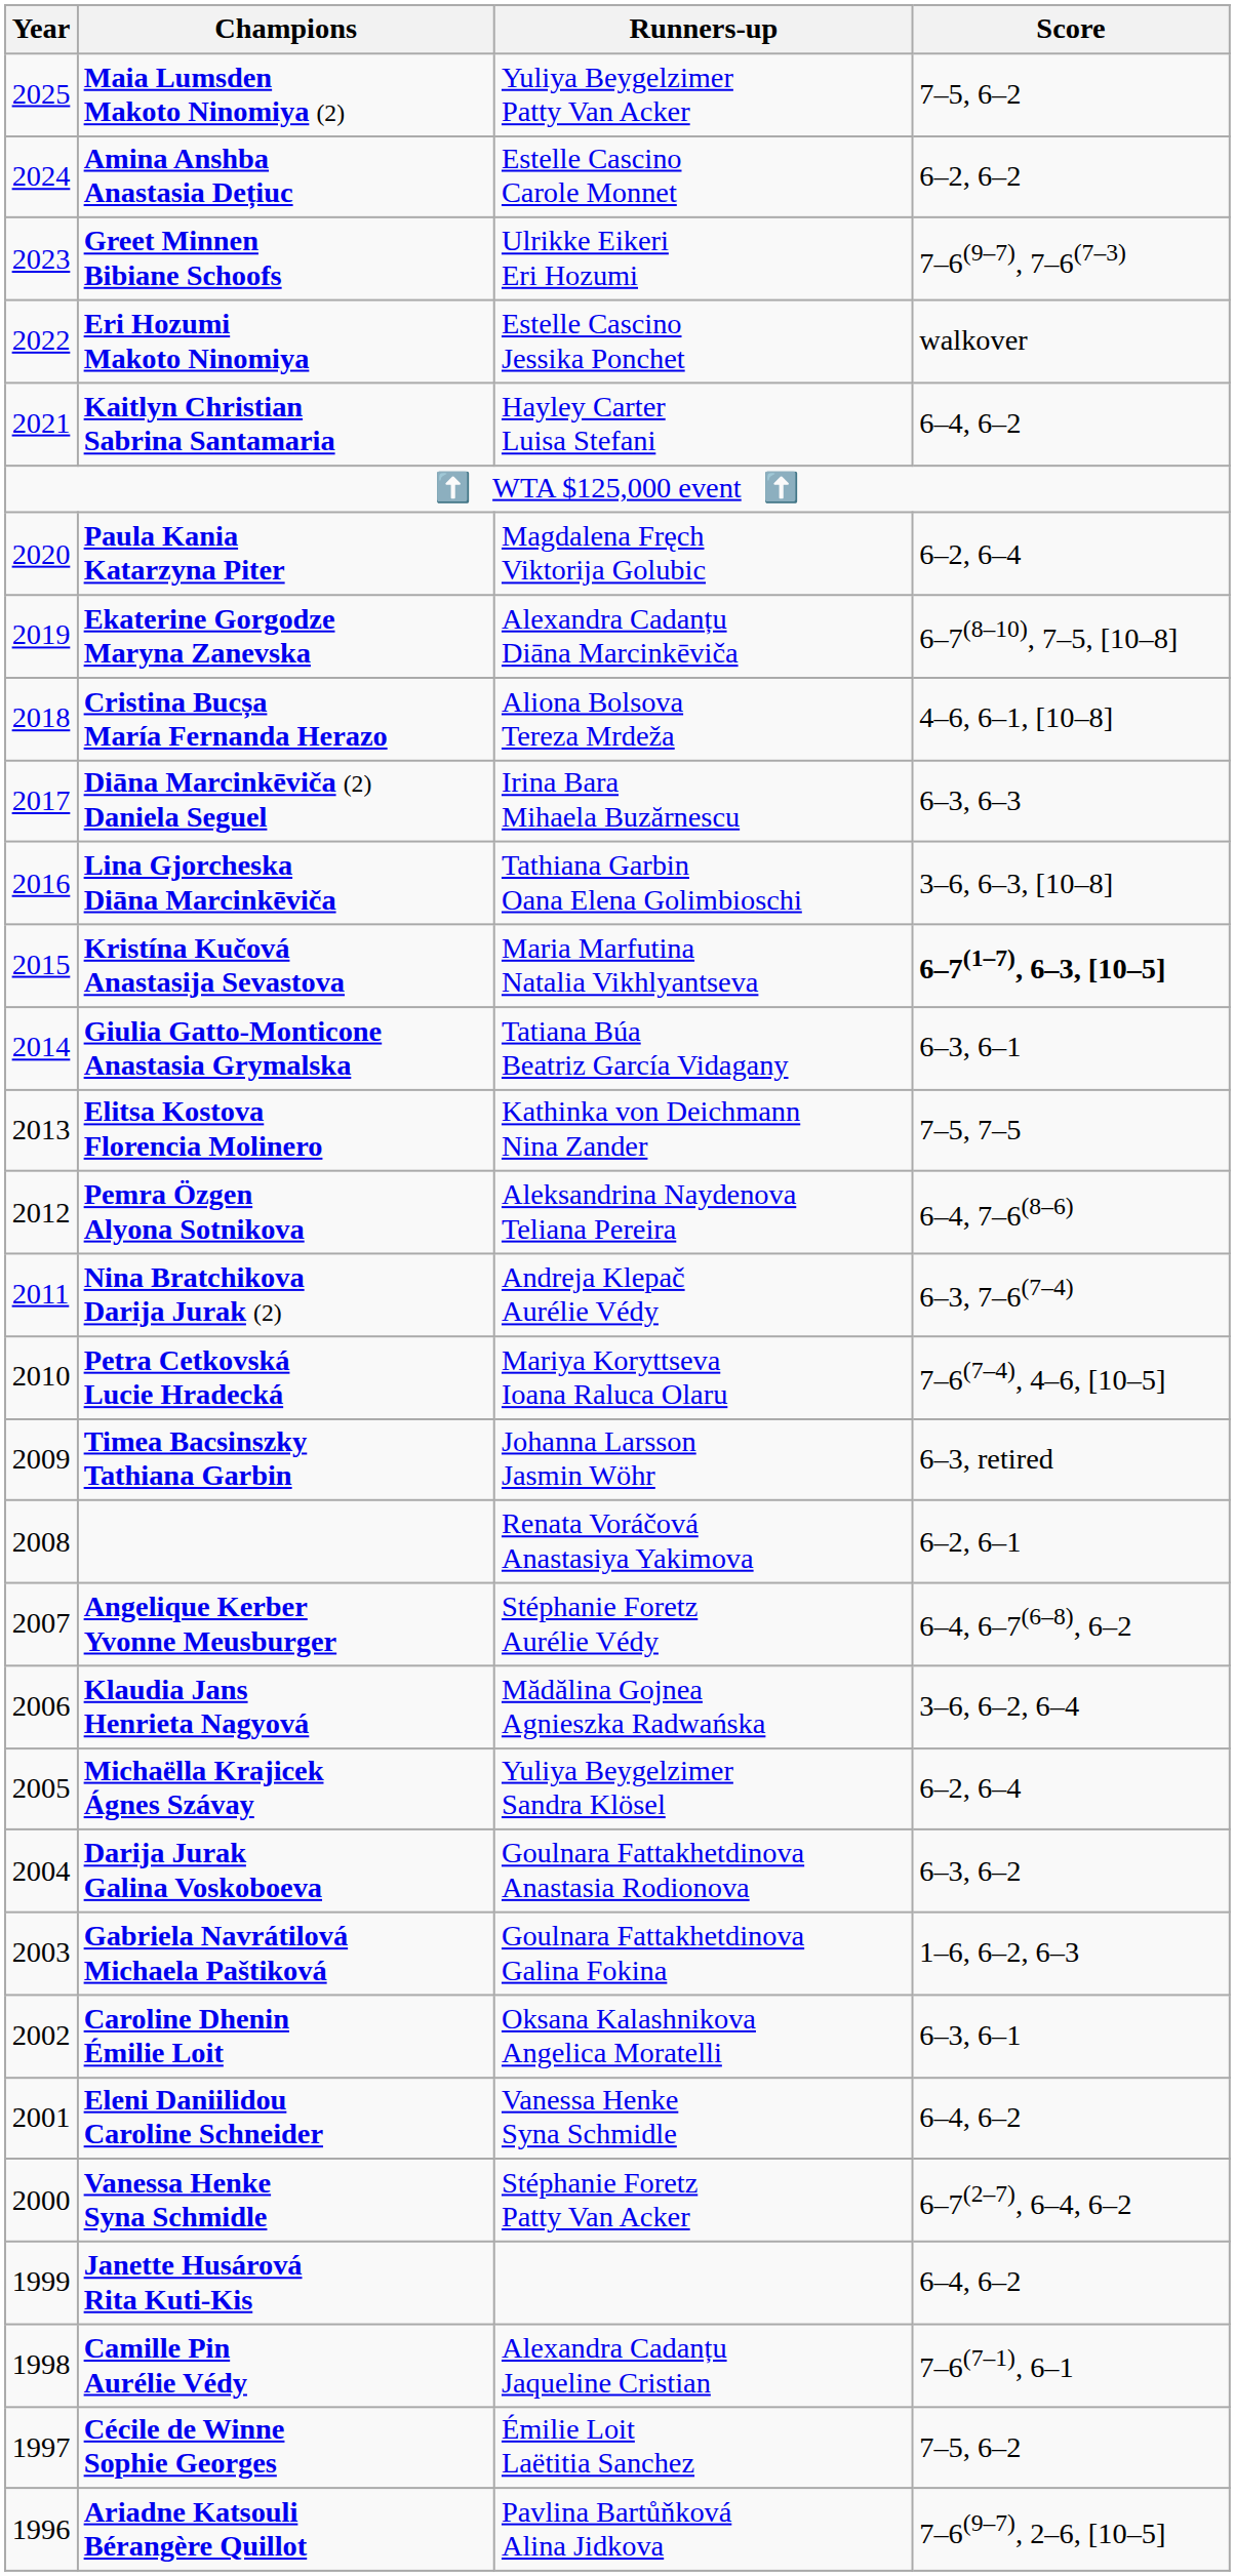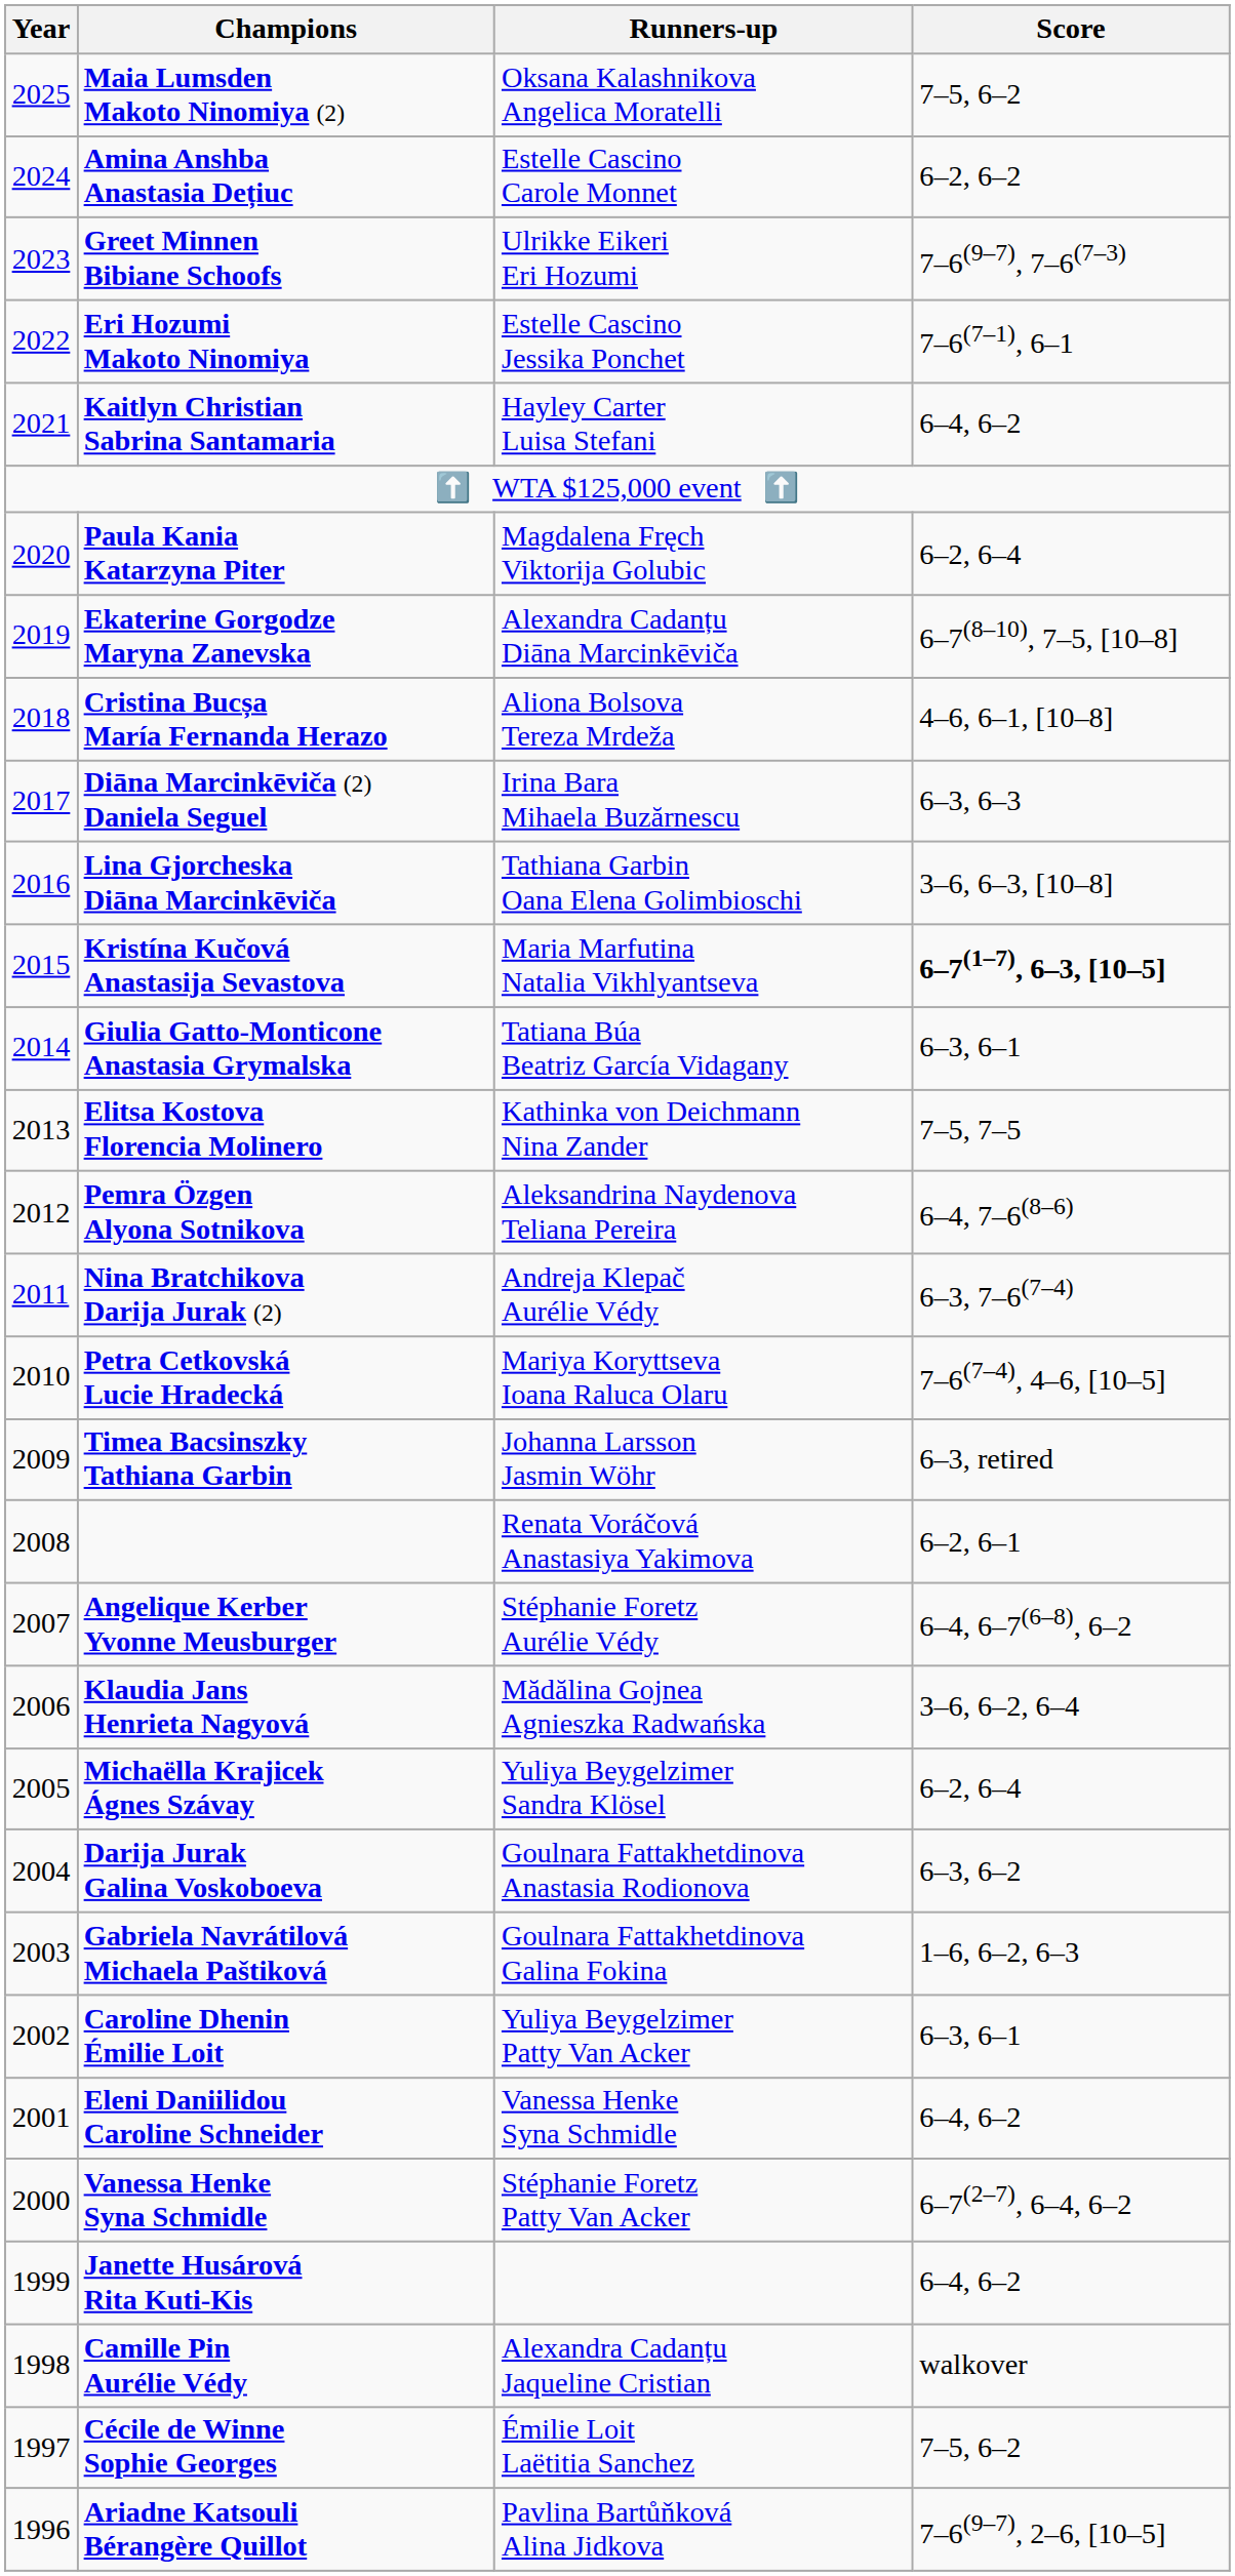Maia Lumsden Makoto Ninomiya (2) | Runners-up: Yuliya Beygelzimer Patty Van Acker -> Oksana Kalashnikova Angelica Moratelli
Eri Hozumi Makoto Ninomiya | Score: walkover -> 7–6(7–1), 6–1
Caroline Dhenin Émilie Loit | Runners-up: Oksana Kalashnikova Angelica Moratelli -> Yuliya Beygelzimer Patty Van Acker
Camille Pin Aurélie Védy | Score: 7–6(7–1), 6–1 -> walkover
